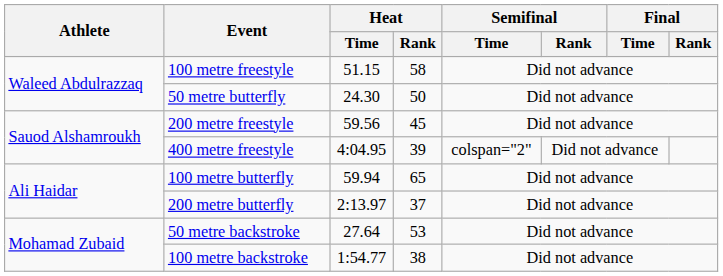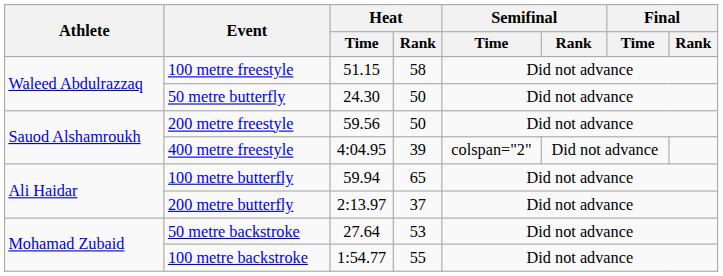200 metre freestyle | Heat / Rank: 45 -> 50
100 metre backstroke | Heat / Rank: 38 -> 55
